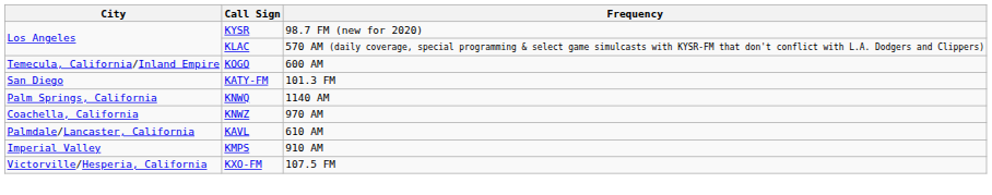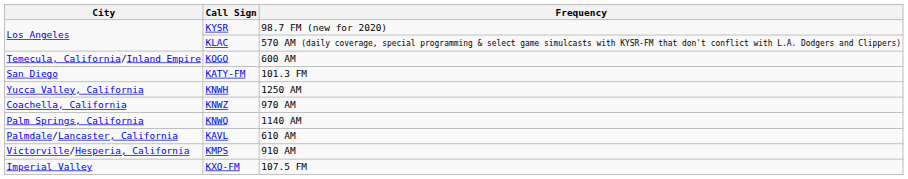+ row: Yucca Valley, California | KNWH | 1250 AM
rows swapped: KNWZ <-> KNWQ
KMPS | City: Imperial Valley -> Victorville/Hesperia, California
KXO-FM | City: Victorville/Hesperia, California -> Imperial Valley
